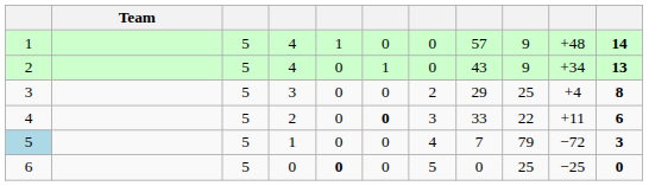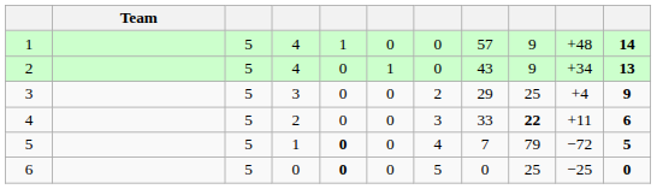row 4 | column 11: 8 -> 9
row 5 | column 6: bold -> normal
row 5 | column 9: normal -> bold
row 6 | column 1: lightblue background -> no background
row 6 | column 5: normal -> bold
row 6 | column 11: 3 -> 5
